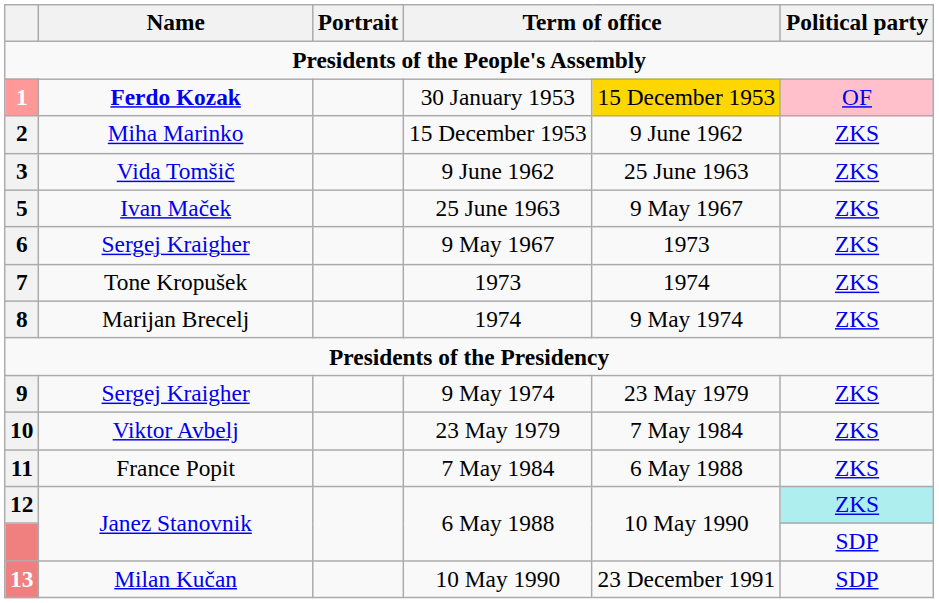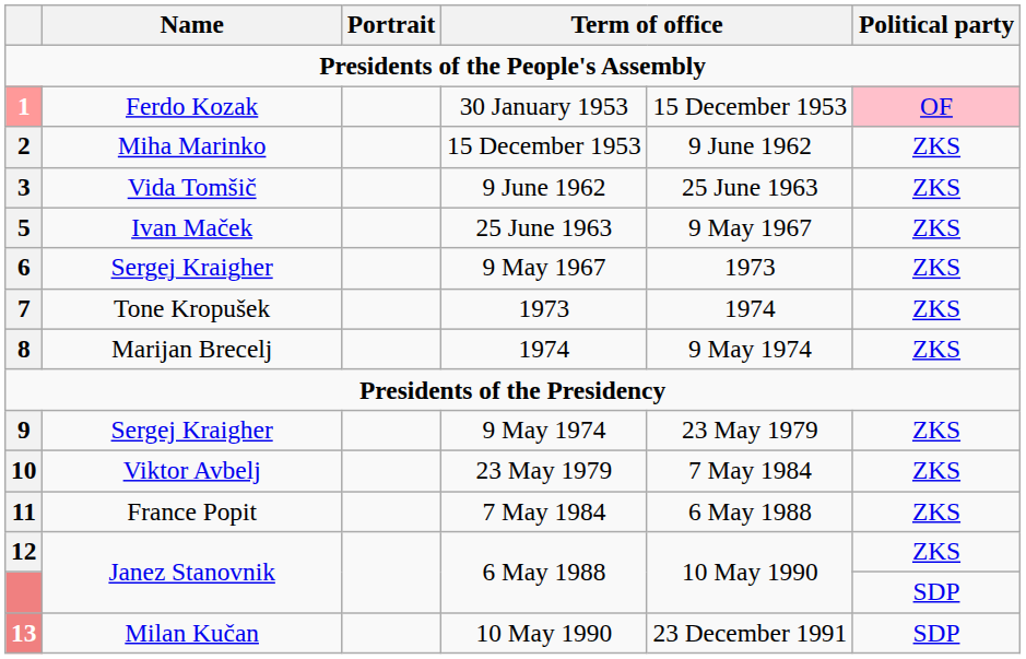30 January 1953 | Name: bold -> normal
30 January 1953 | column 5: gold background -> no background
12 / 6 May 1988 | Political party: paleturquoise background -> no background
